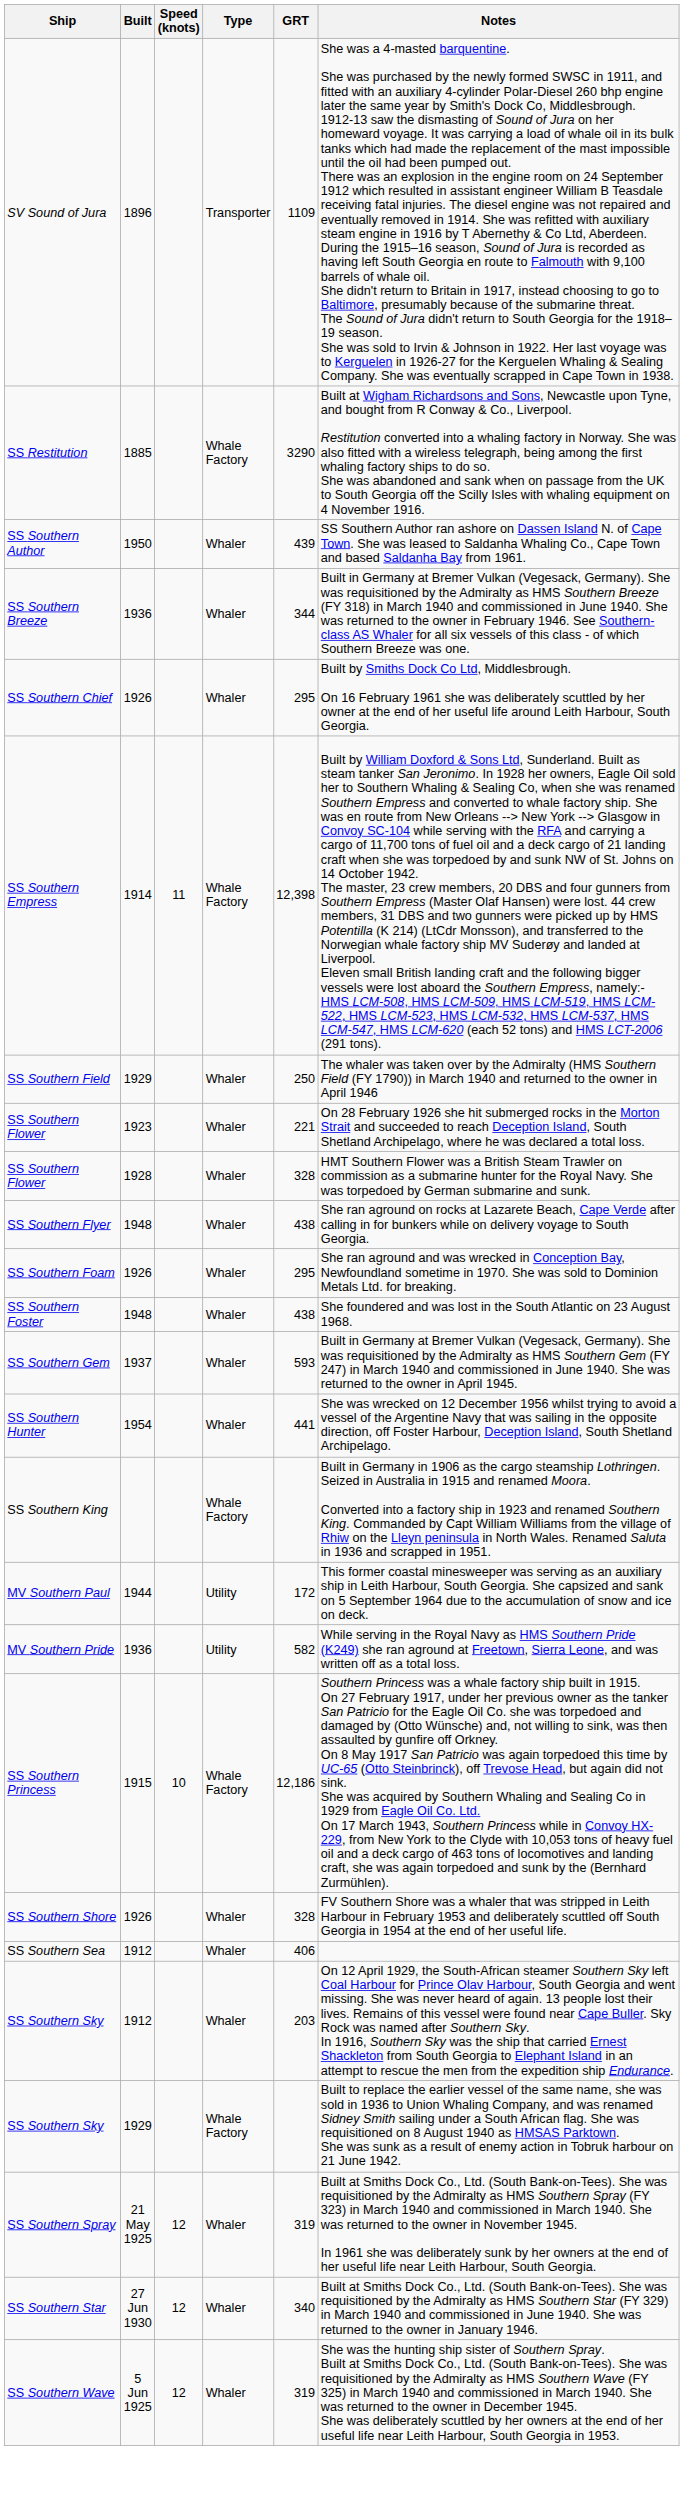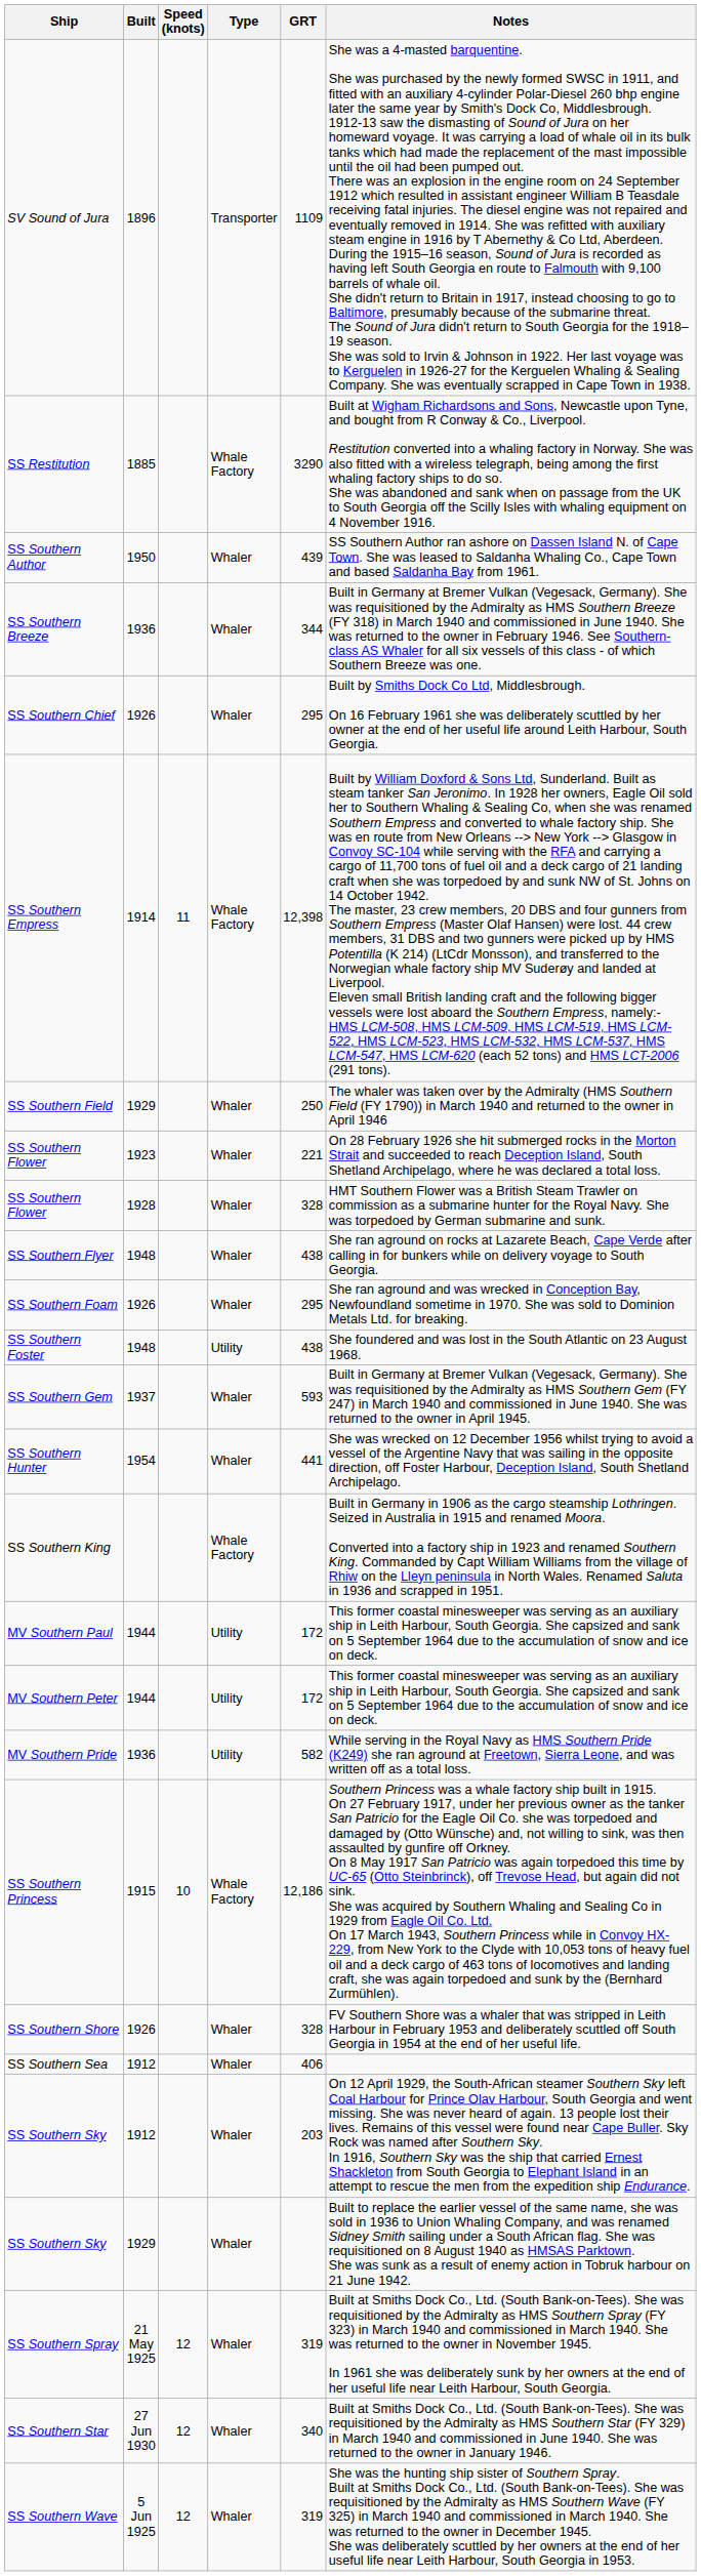SS Southern Foster | Type: Whaler -> Utility
+ row: MV Southern Peter | 1944 | Utility | 172 | This former coastal minesweeper was serving as an auxiliary ship in Leith Harbour, South Georgia. She capsized and sank on 5 September 1964 due to the accumulation of snow and ice on deck.
SS Southern Sky / 1929 | Type: Whale Factory -> Whaler
